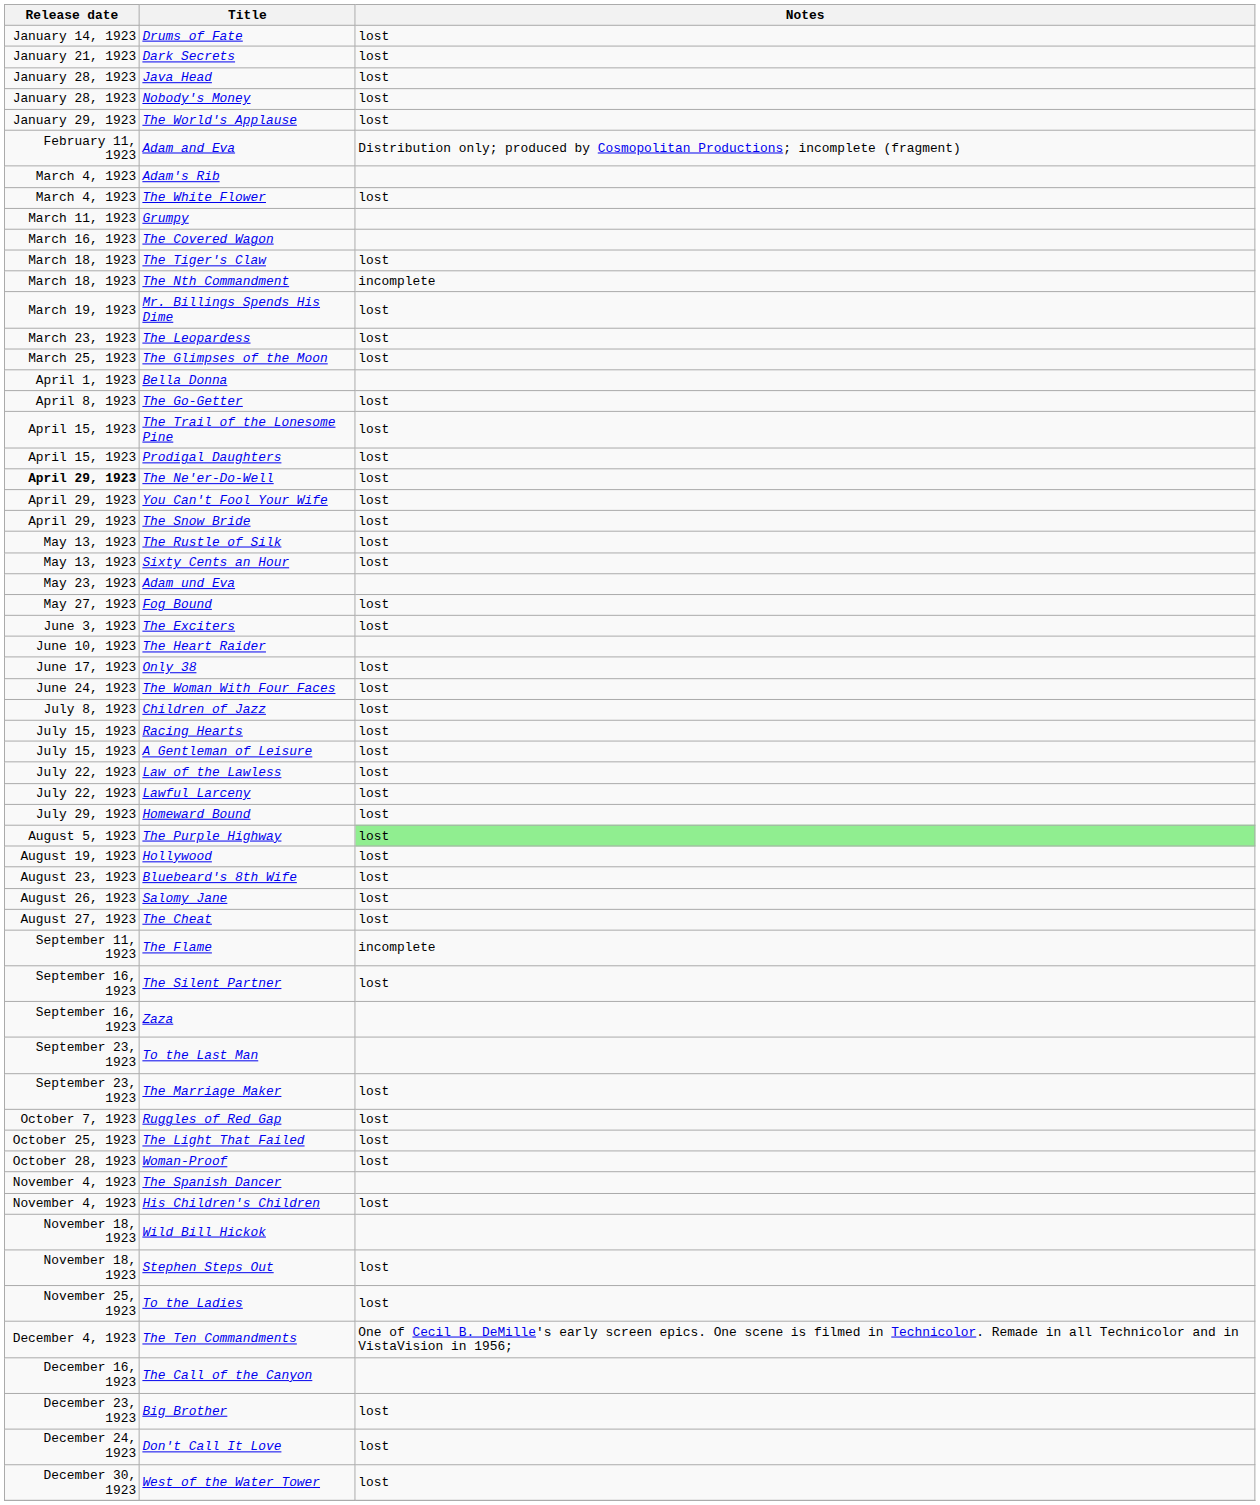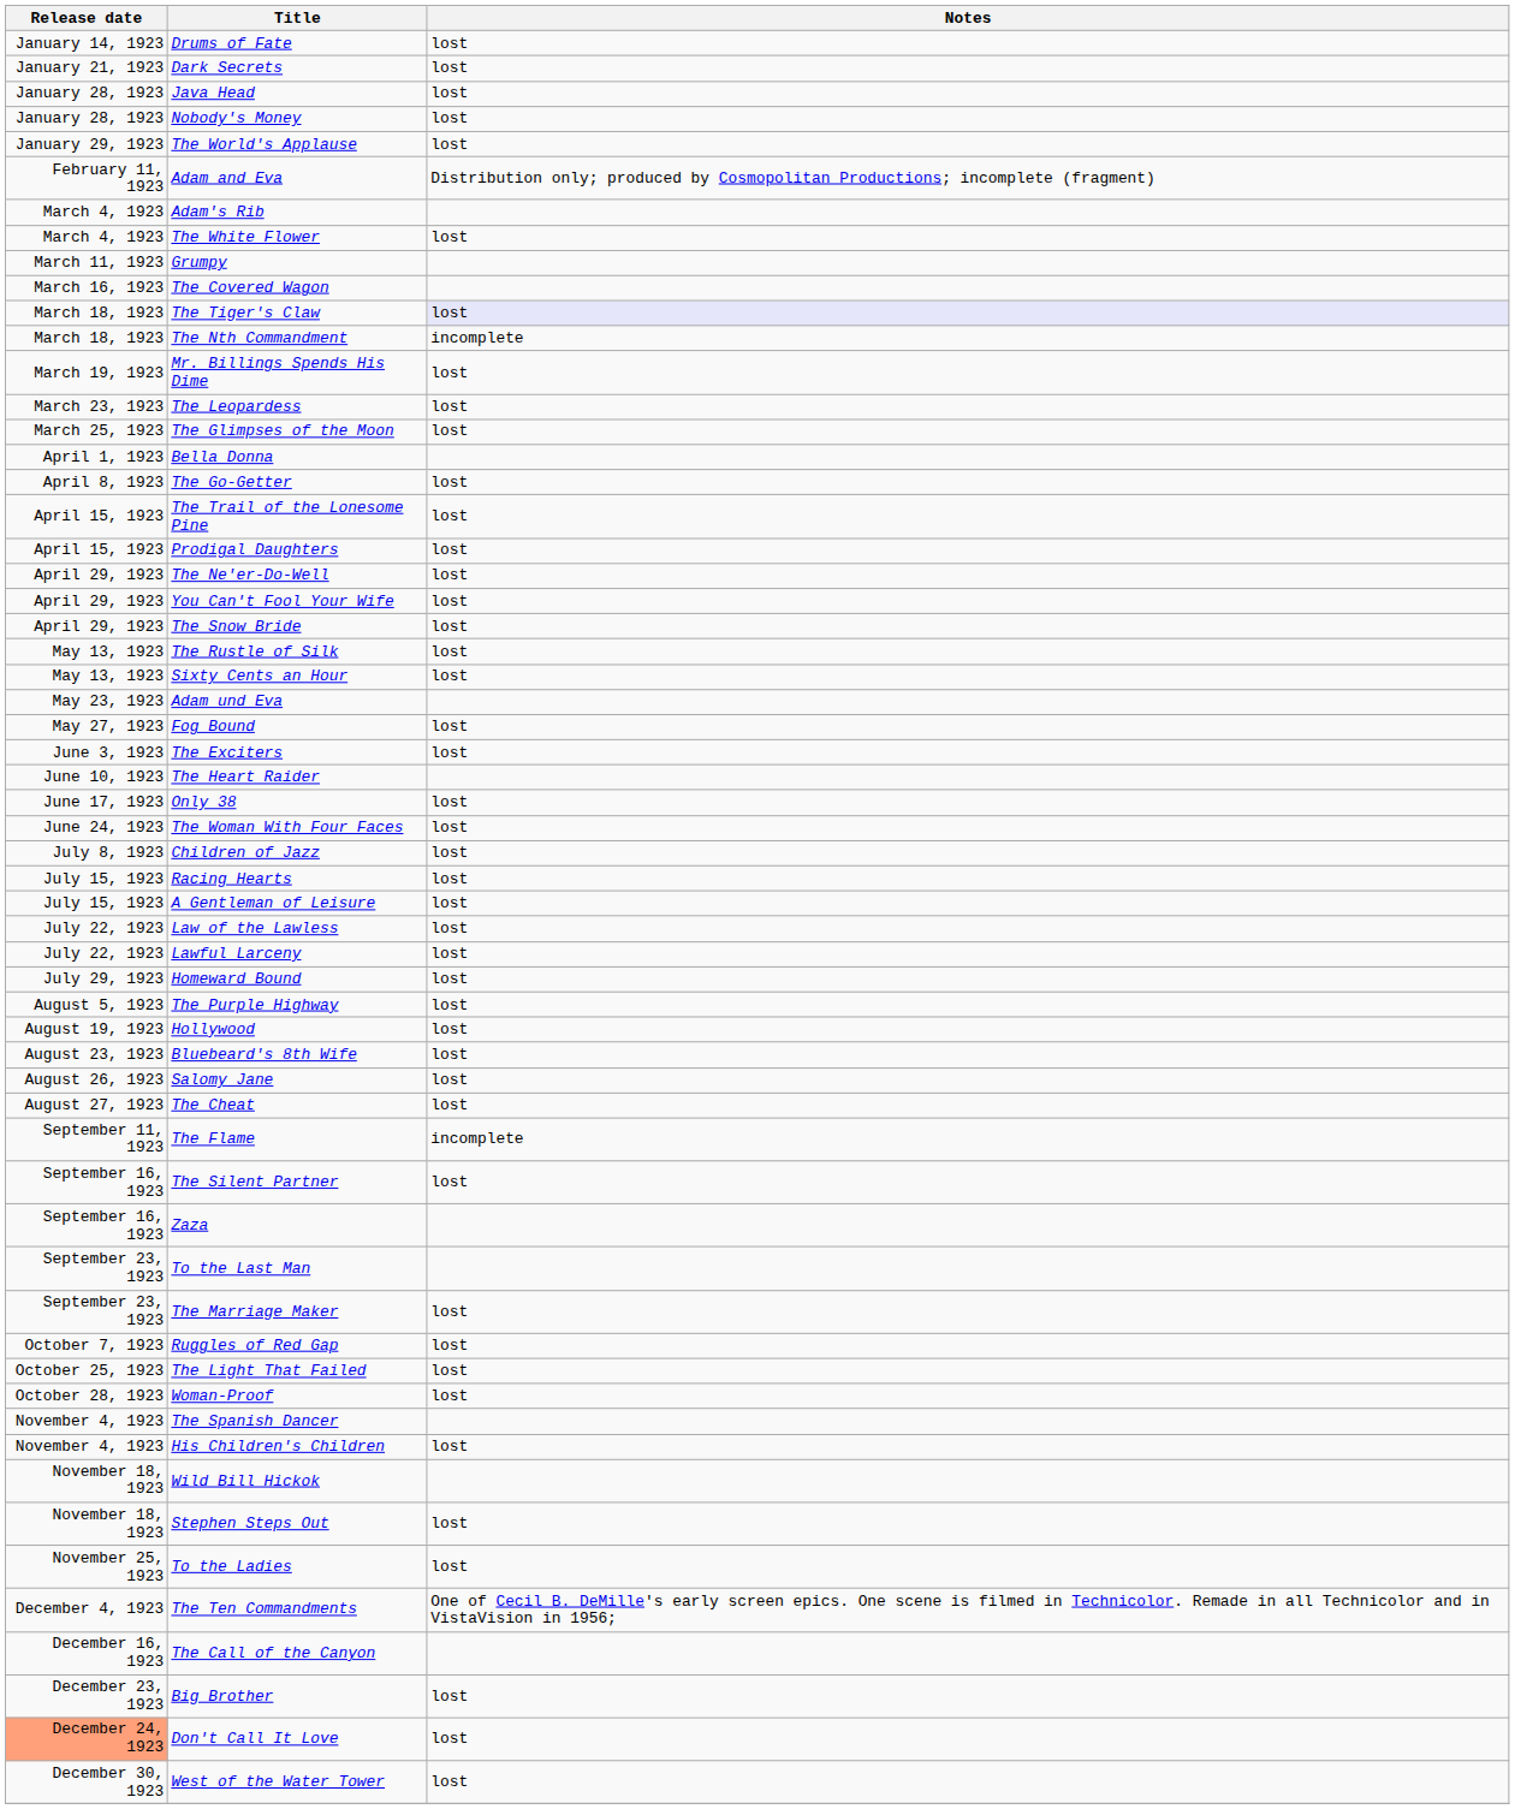The Tiger's Claw | Notes: no background -> lavender background
The Ne'er-Do-Well | Release date: bold -> normal
The Purple Highway | Notes: lightgreen background -> no background
Don't Call It Love | Release date: no background -> lightsalmon background
